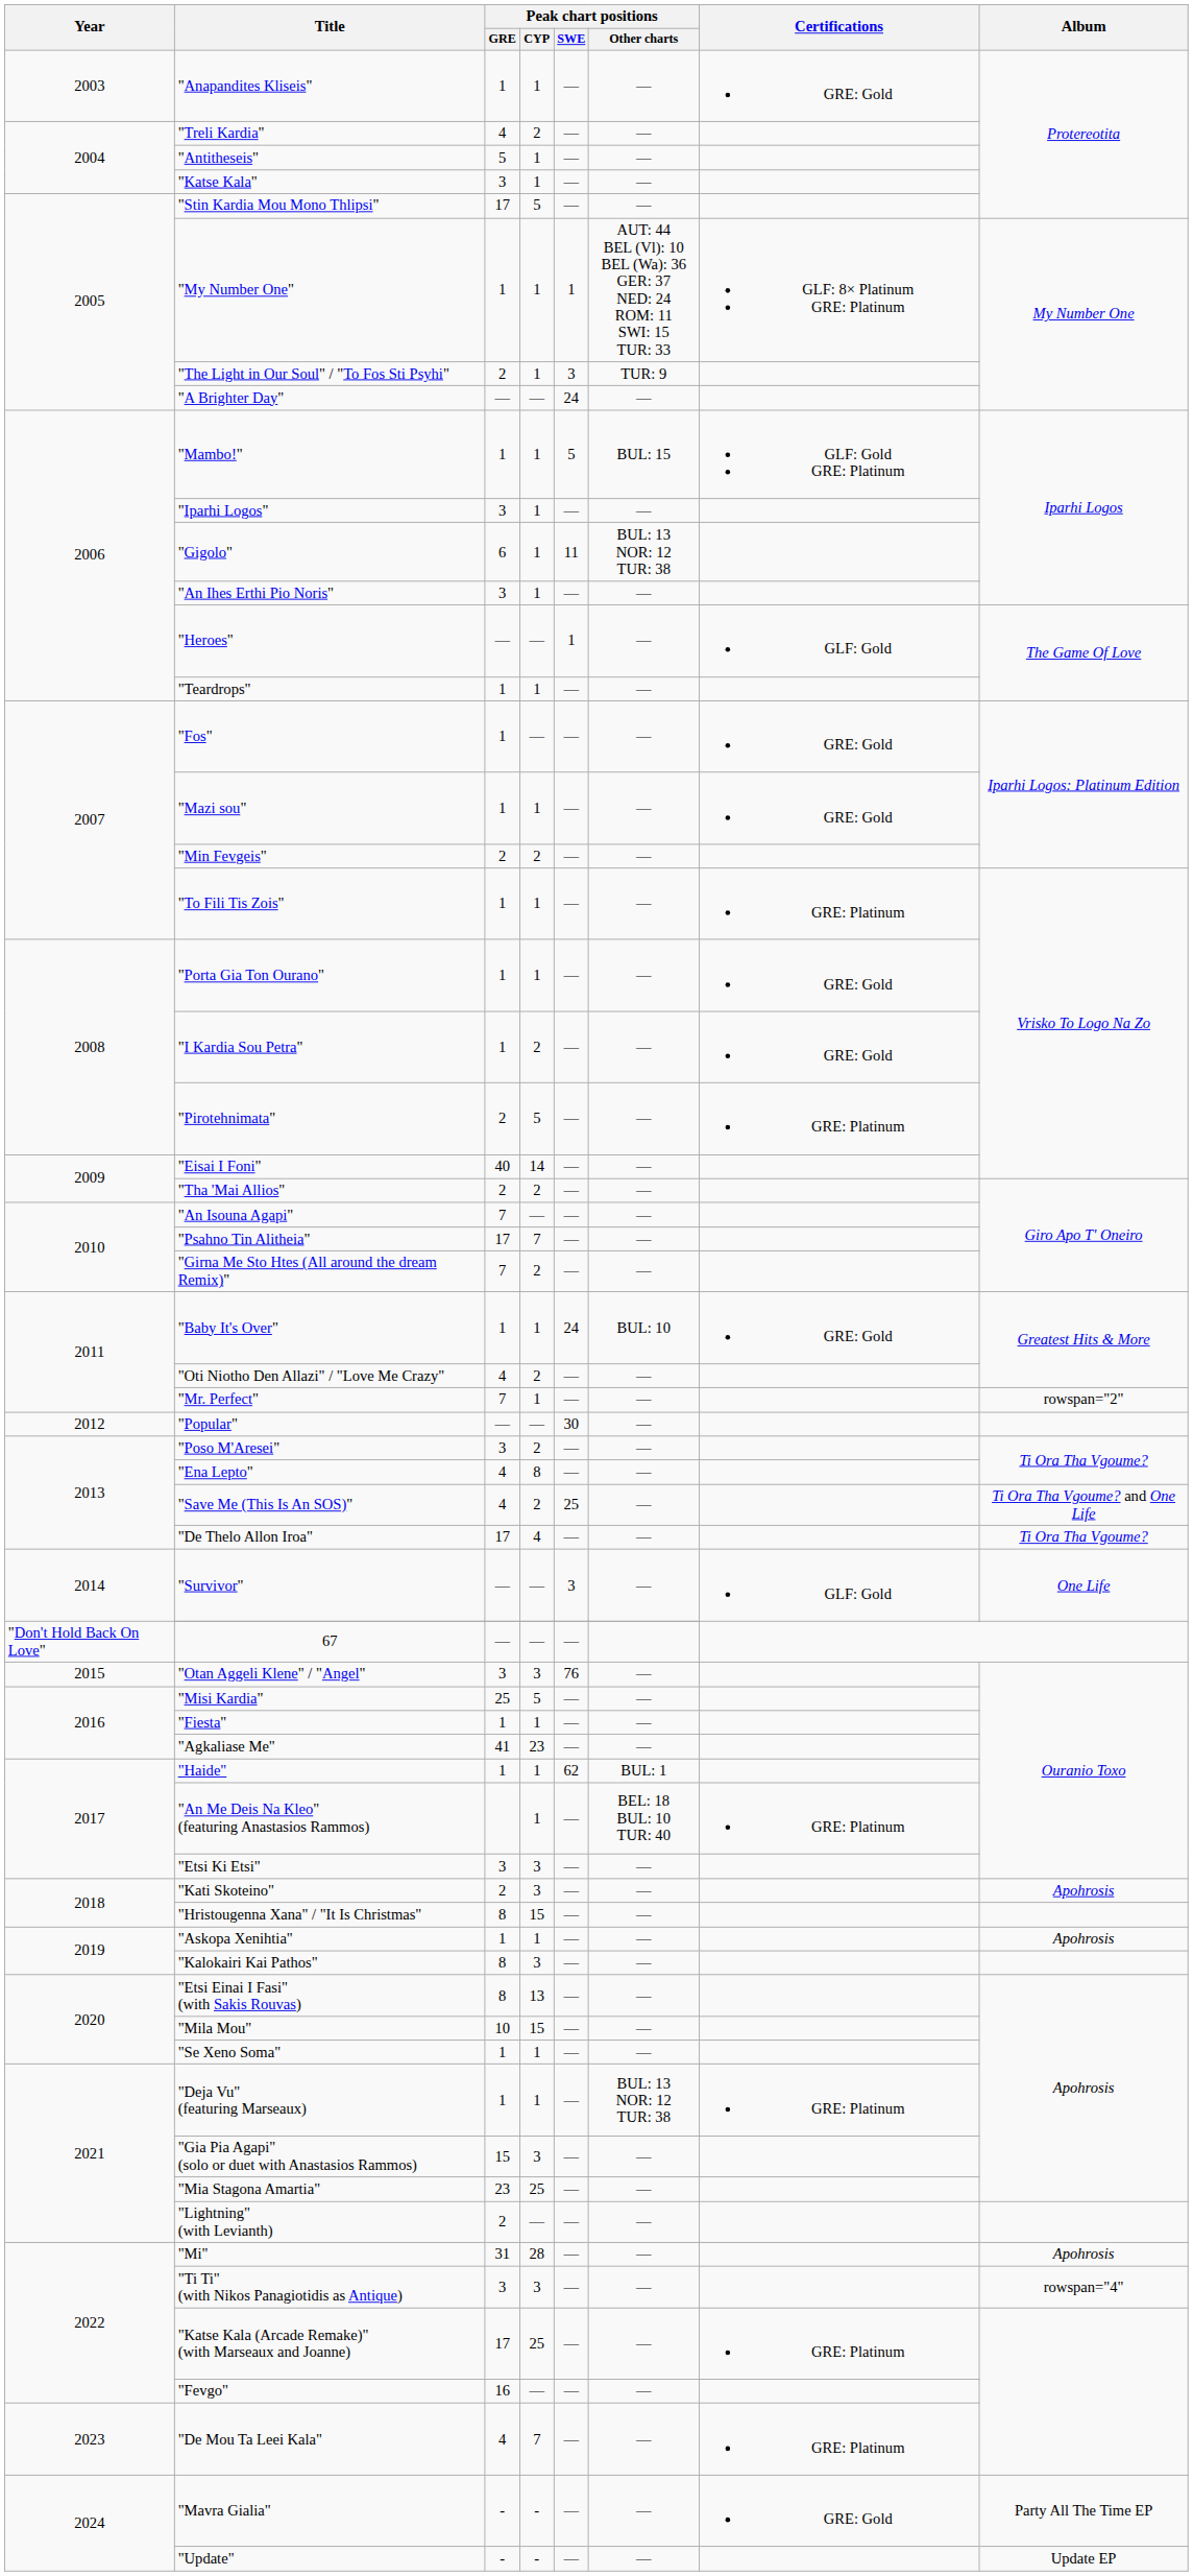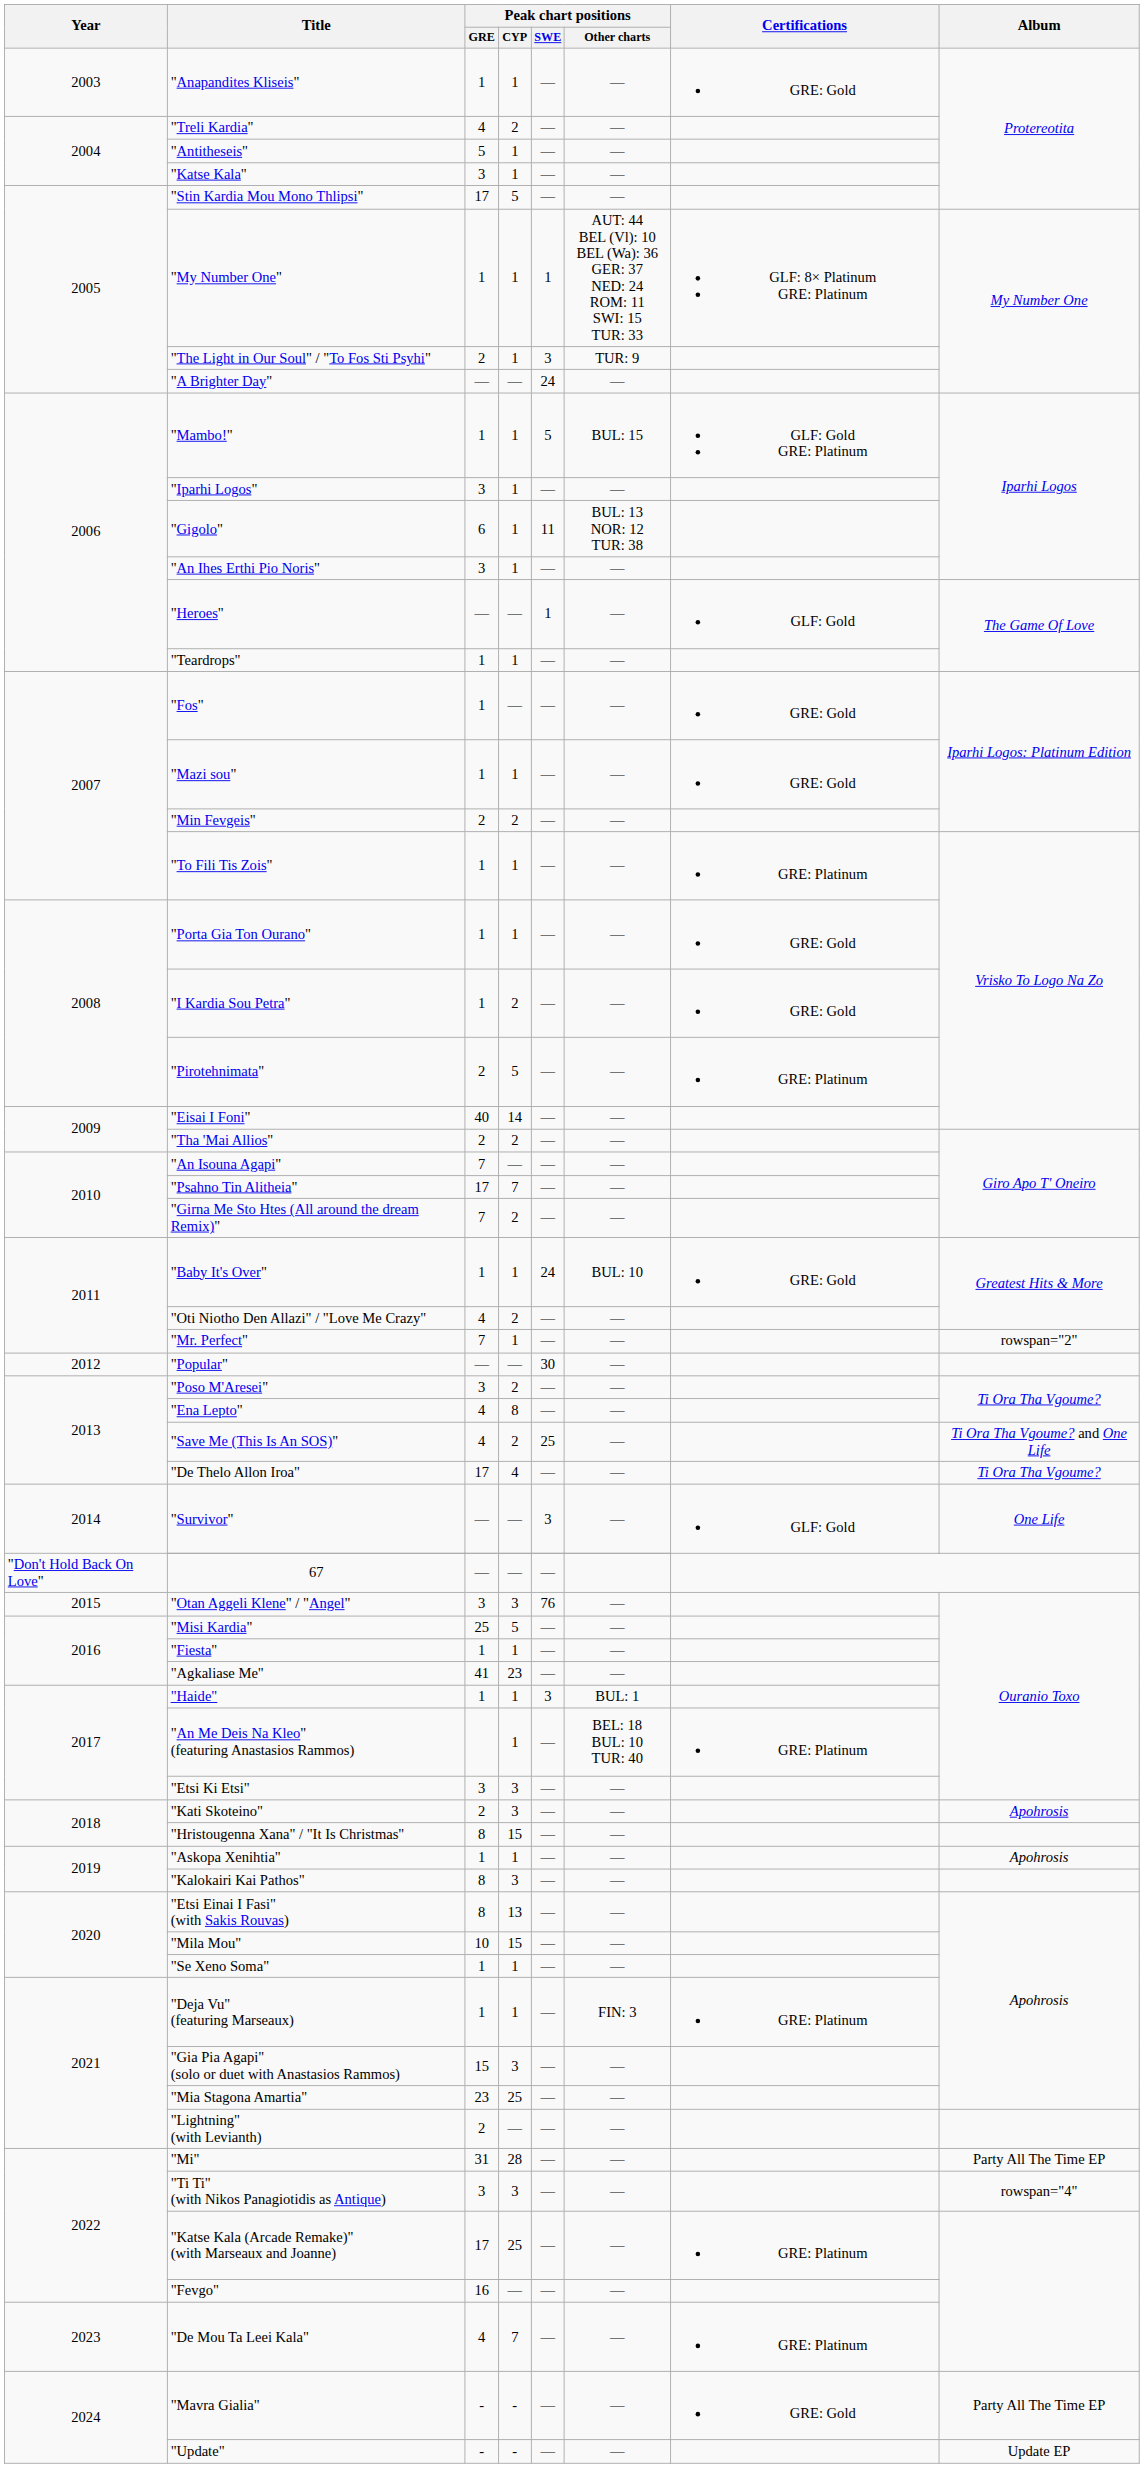"Haide" | Peak chart positions / SWE: 62 -> 3
"Deja Vu" (featuring Marseaux) | Peak chart positions / Other charts: BUL: 13 NOR: 12 TUR: 38 -> FIN: 3
"Mi" | Album: Apohrosis -> Party All The Time EP
